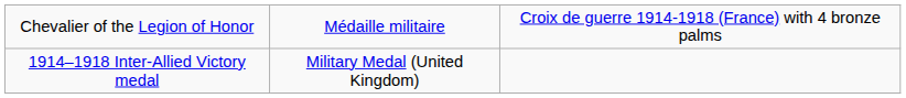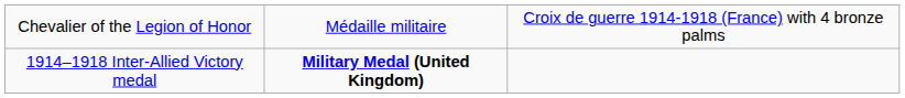1914–1918 Inter-Allied Victory medal | column 2: normal -> bold
